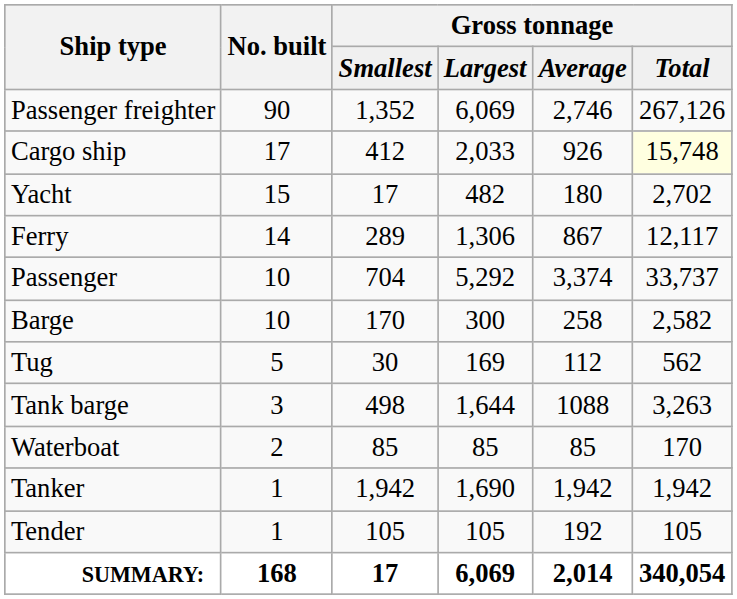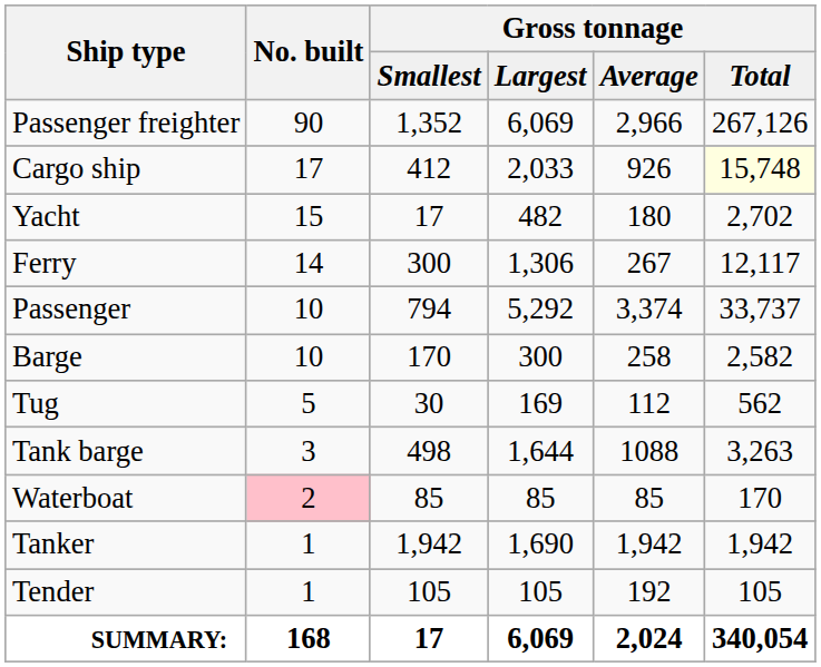Passenger freighter | column 5: 2,746 -> 2,966
Ferry | column 3: 289 -> 300
Ferry | column 5: 867 -> 267
Passenger | column 3: 704 -> 794
Waterboat | No. built: no background -> pink background
SUMMARY: | column 5: 2,014 -> 2,024
